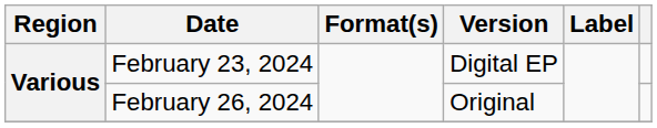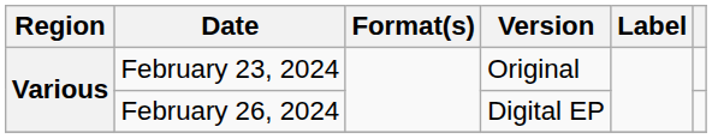February 23, 2024 | Version: Digital EP -> Original
February 26, 2024 | Version: Original -> Digital EP
